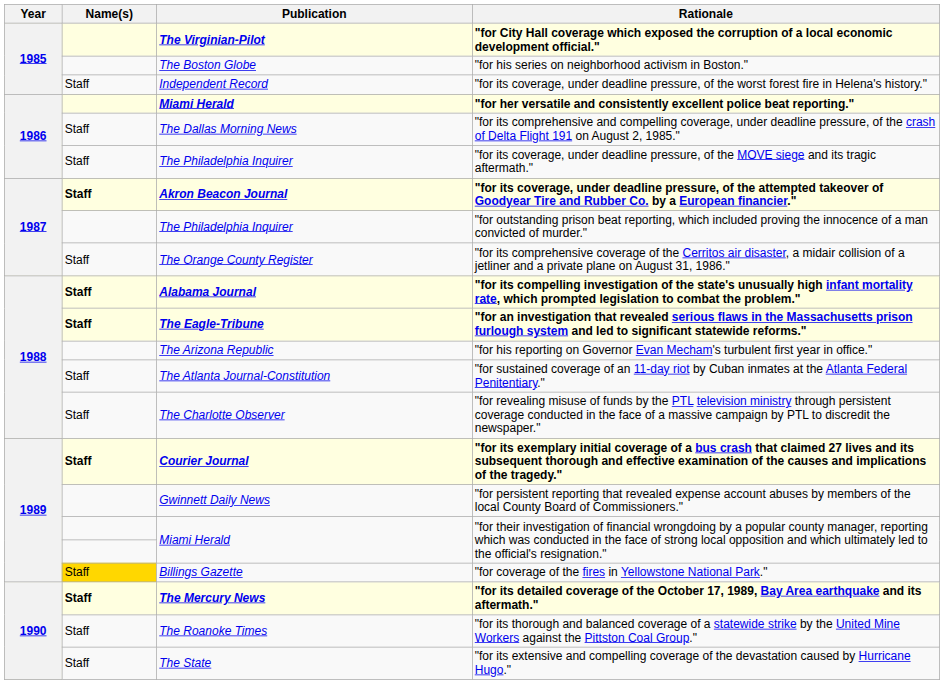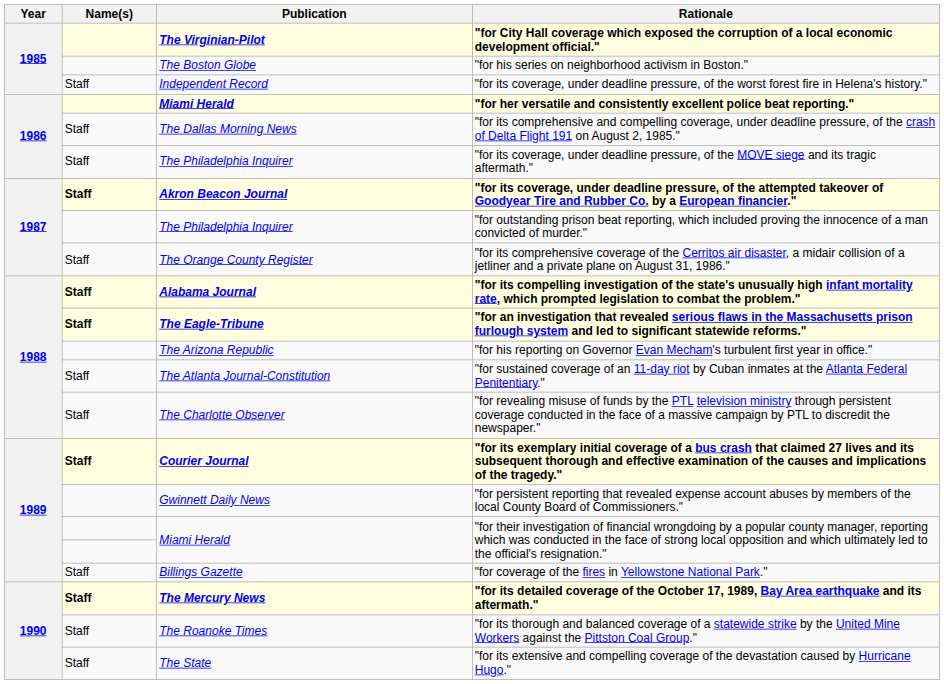"for coverage of the fires in Yellowstone National Park." | Name(s): gold background -> no background
